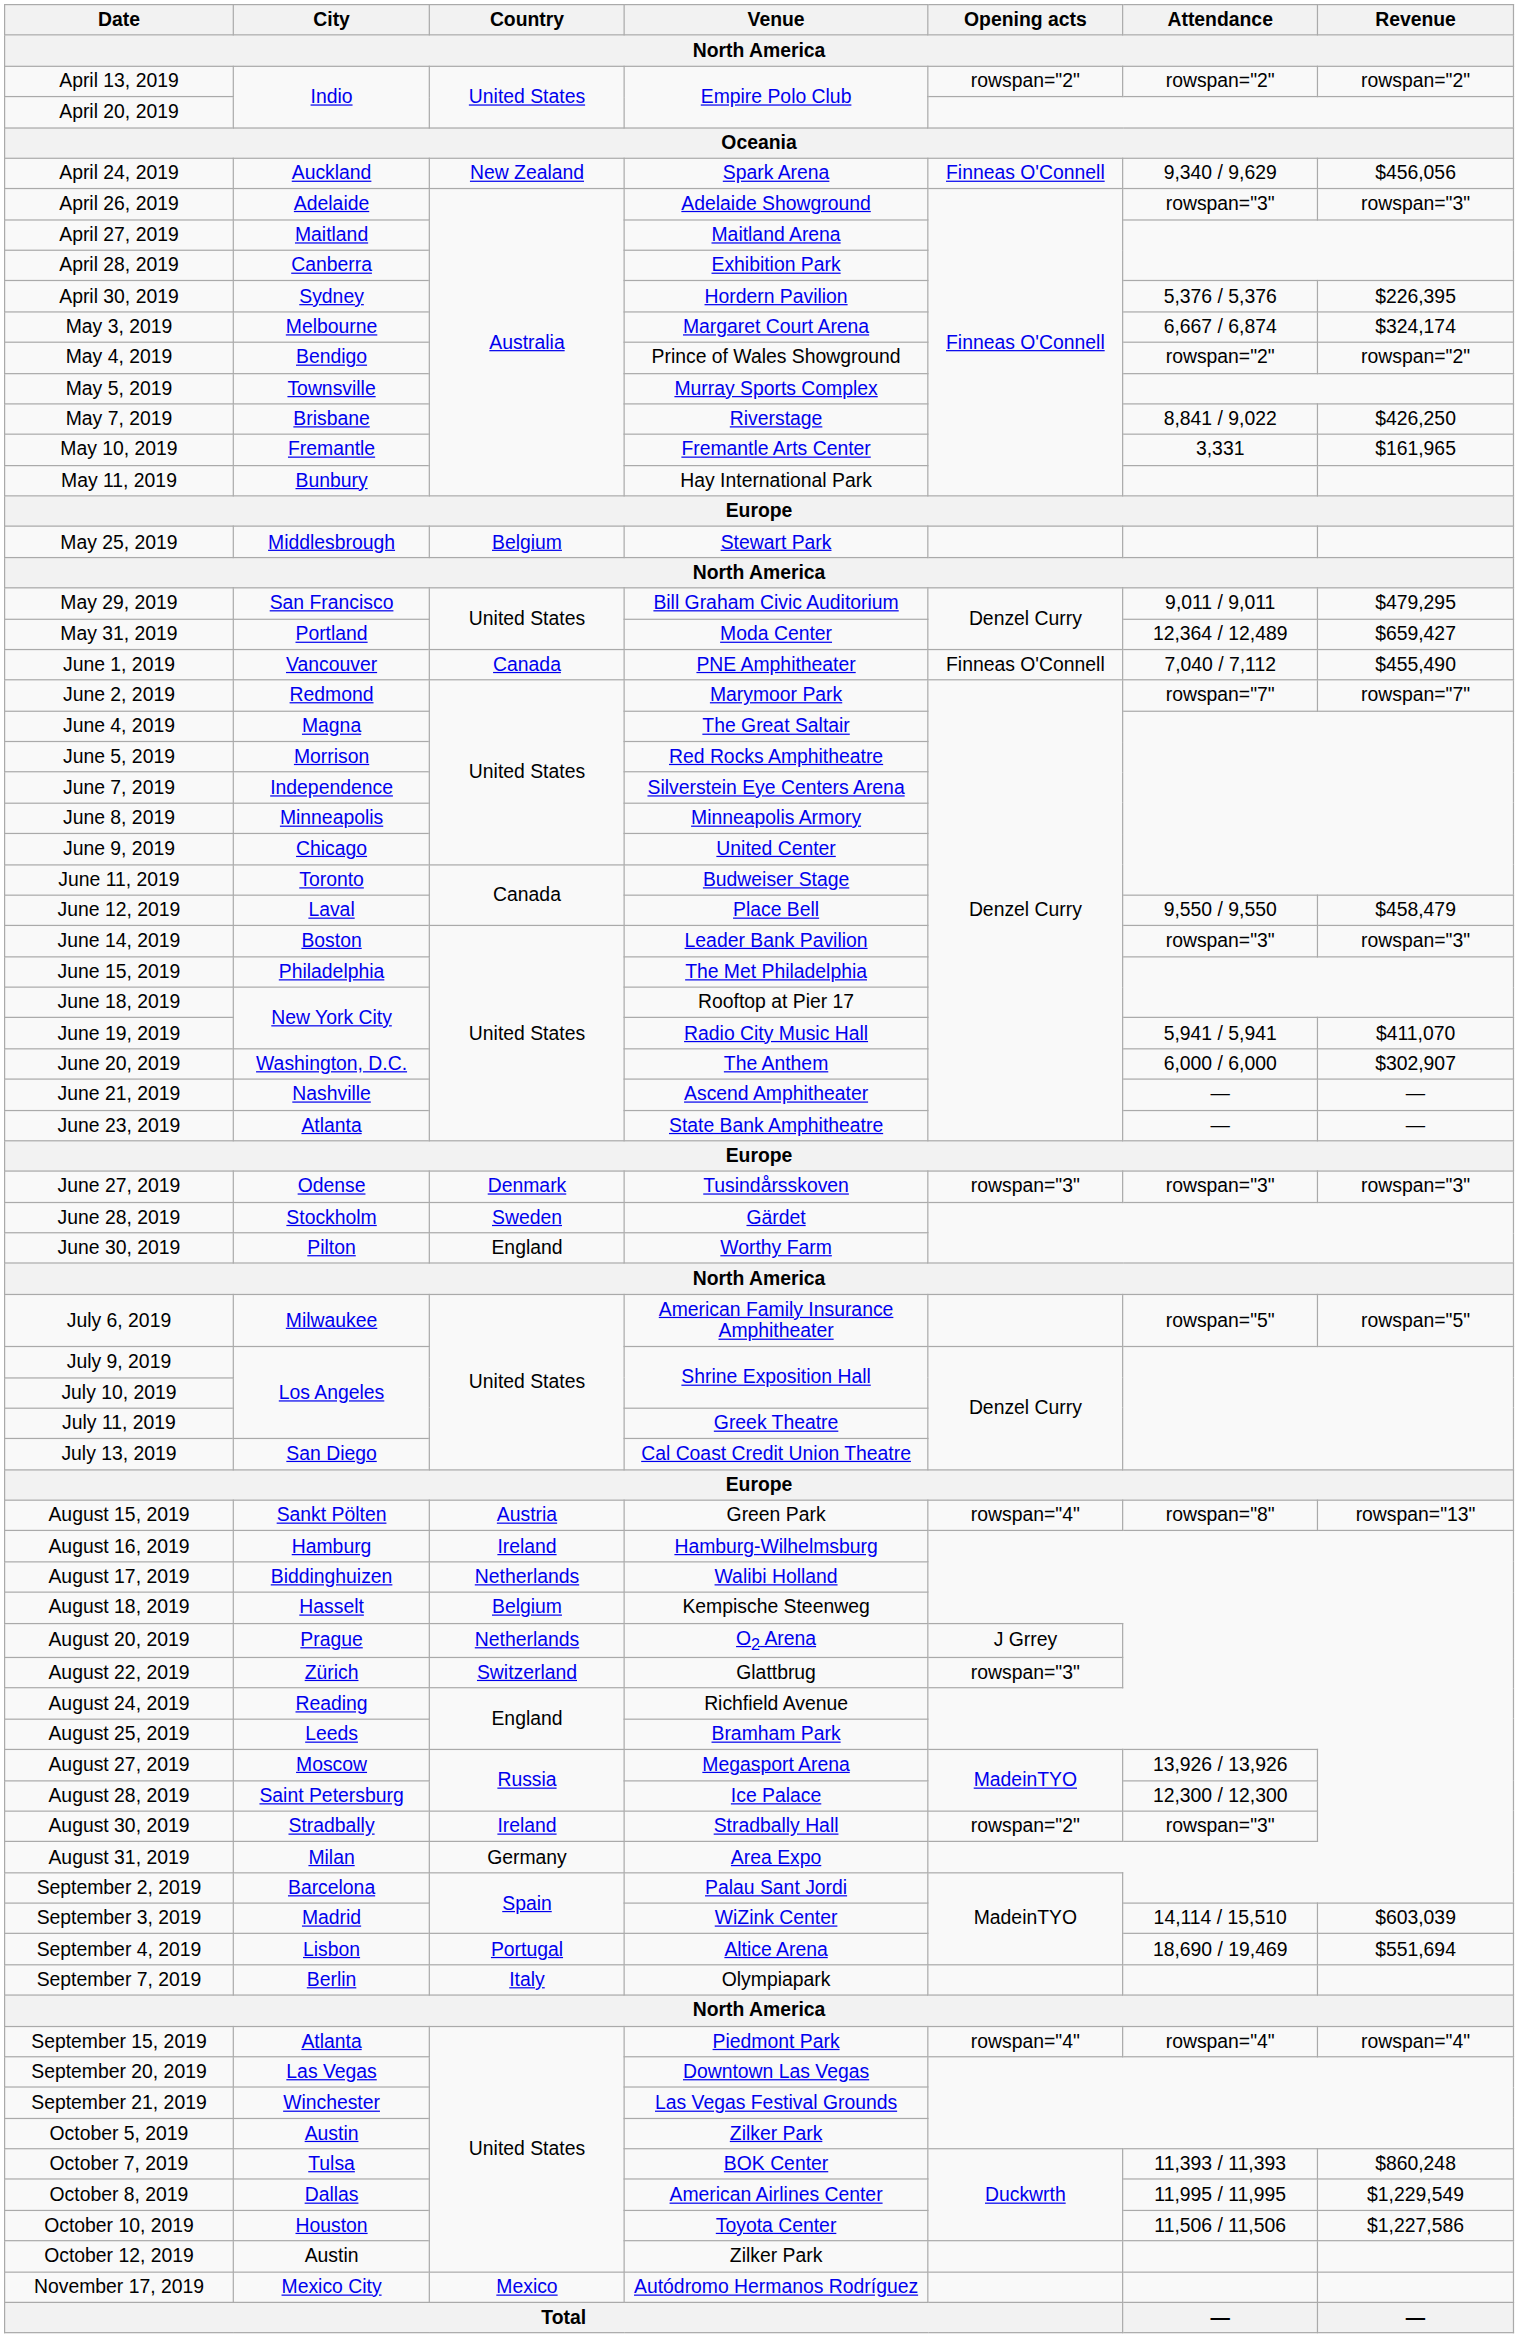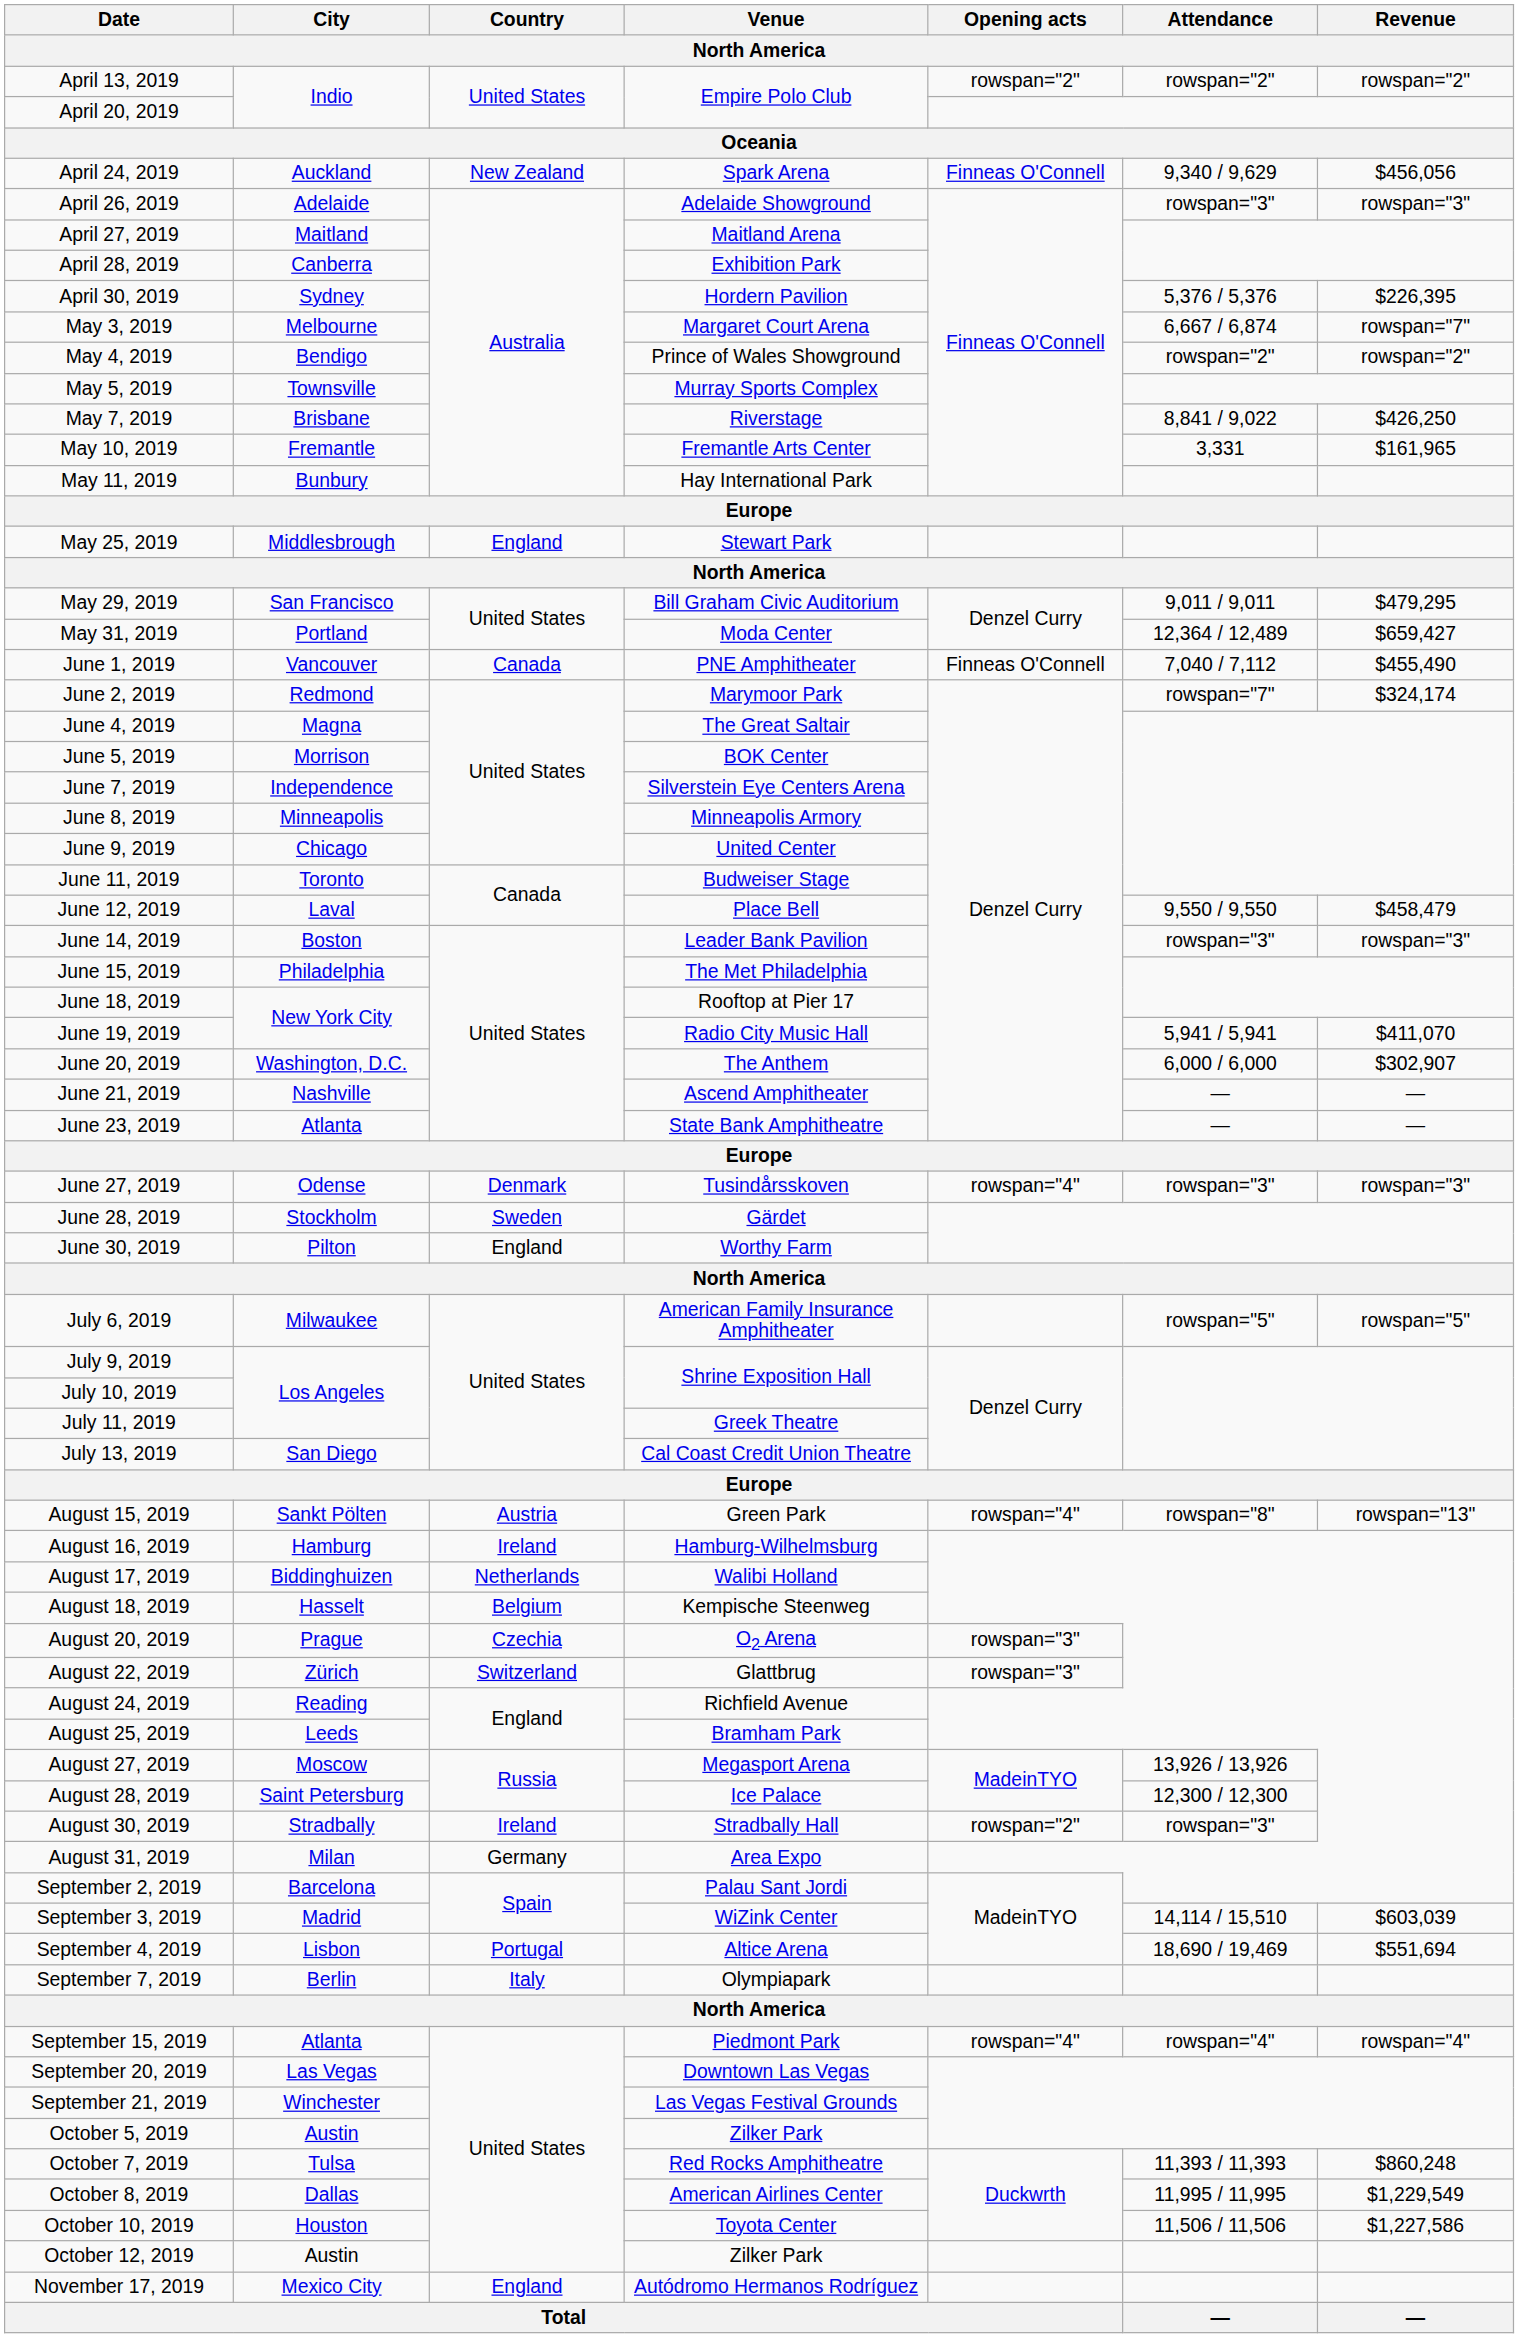May 3, 2019 | Revenue: $324,174 -> rowspan="7"
May 25, 2019 | Country: Belgium -> England
June 2, 2019 | Revenue: rowspan="7" -> $324,174
June 5, 2019 | Venue: Red Rocks Amphitheatre -> BOK Center
June 27, 2019 | Opening acts: rowspan="3" -> rowspan="4"
August 20, 2019 | Country: Netherlands -> Czechia
August 20, 2019 | Opening acts: J Grrey -> rowspan="3"
October 7, 2019 | Venue: BOK Center -> Red Rocks Amphitheatre
November 17, 2019 | Country: Mexico -> England
